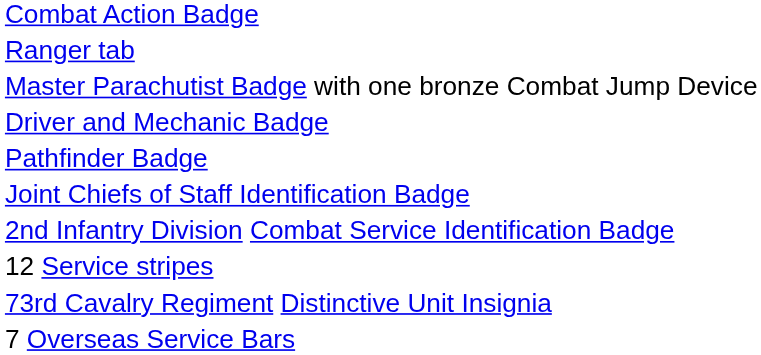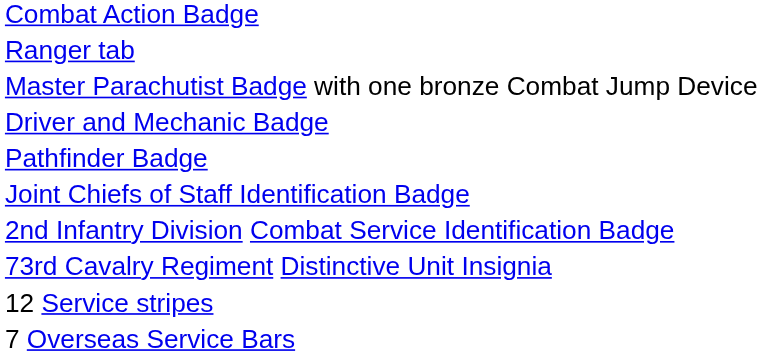row 8 | column 1: 12 Service stripes -> 73rd Cavalry Regiment Distinctive Unit Insignia
row 9 | column 1: 73rd Cavalry Regiment Distinctive Unit Insignia -> 12 Service stripes
